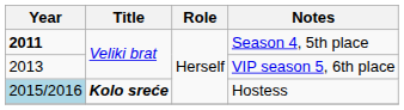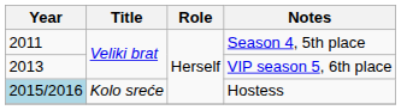Season 4, 5th place | Year: bold -> normal
Hostess | Title: bold -> normal
